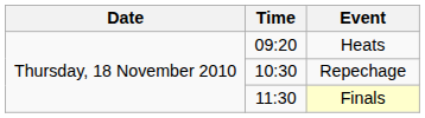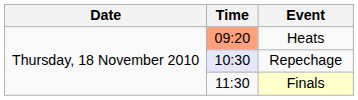Heats | Time: no background -> lightsalmon background
Repechage | Time: no background -> lavender background
